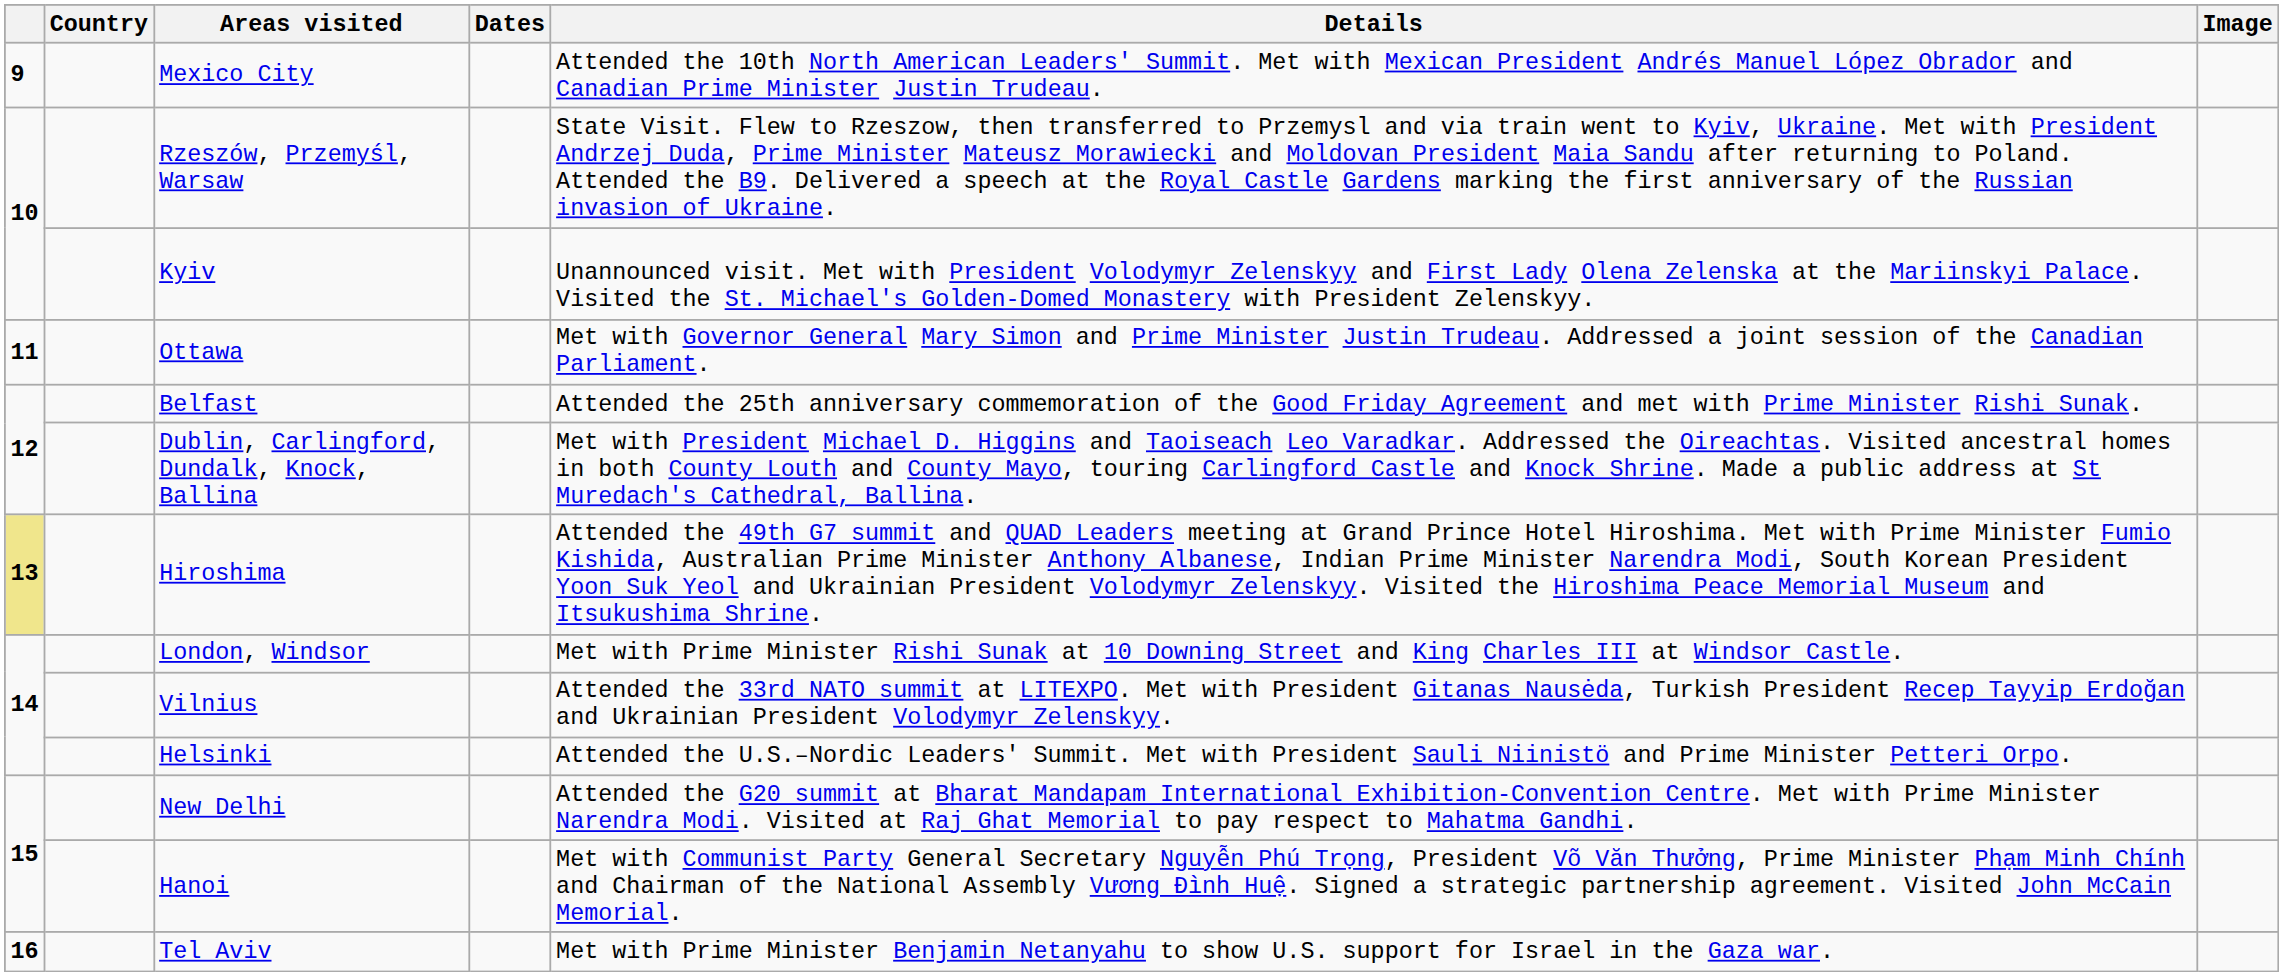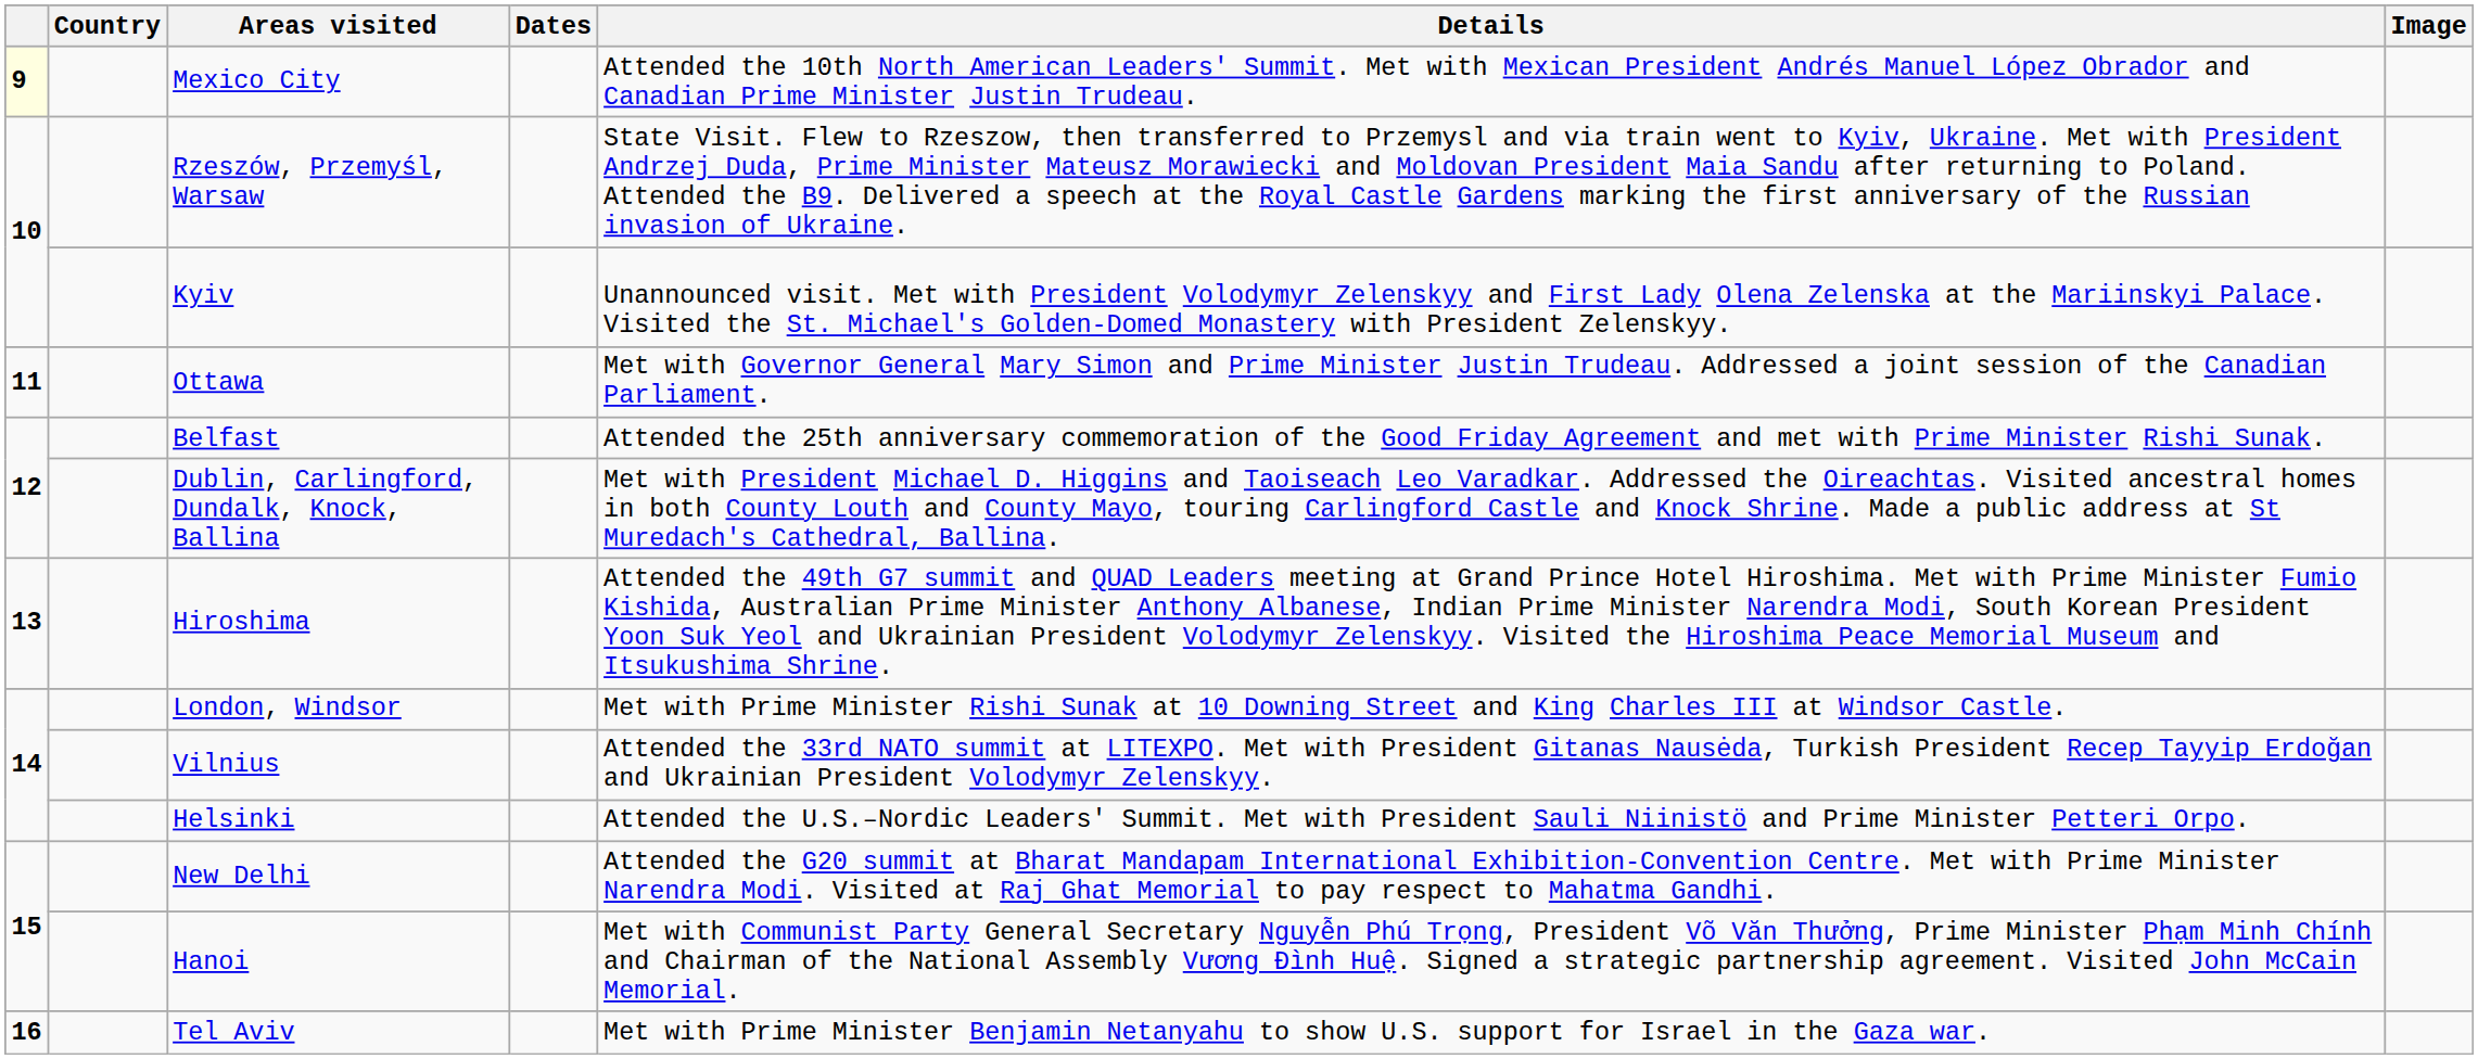Mexico City | column 1: no background -> lightyellow background
Hiroshima | column 1: khaki background -> no background
